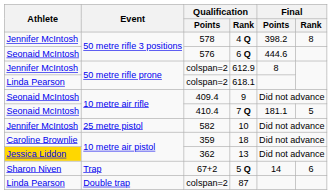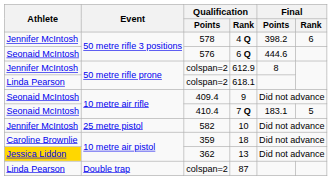4 Q | Final / Rank: 8 -> 6
7 Q | Final / Points: 181.1 -> 183.1
- row: Sharon Niven | Trap | 67+2 | 5 Q | 14 | 6
